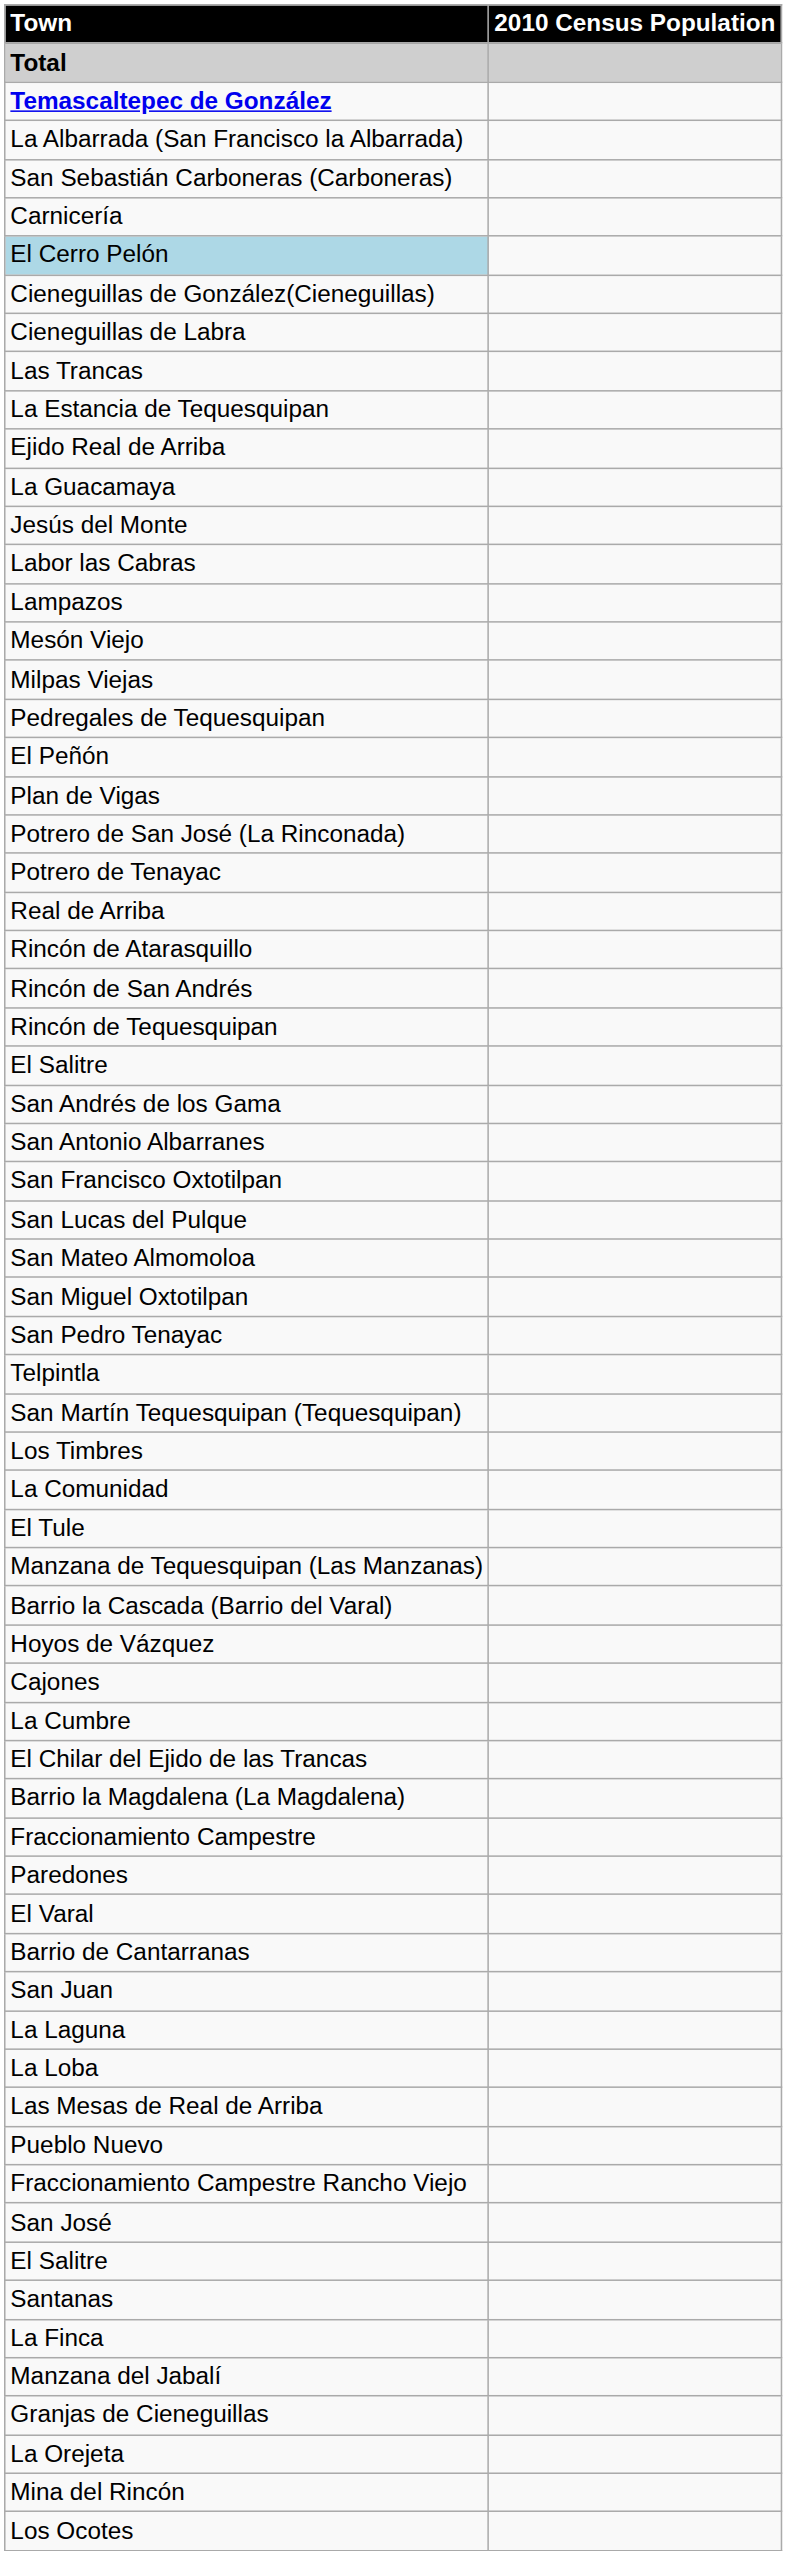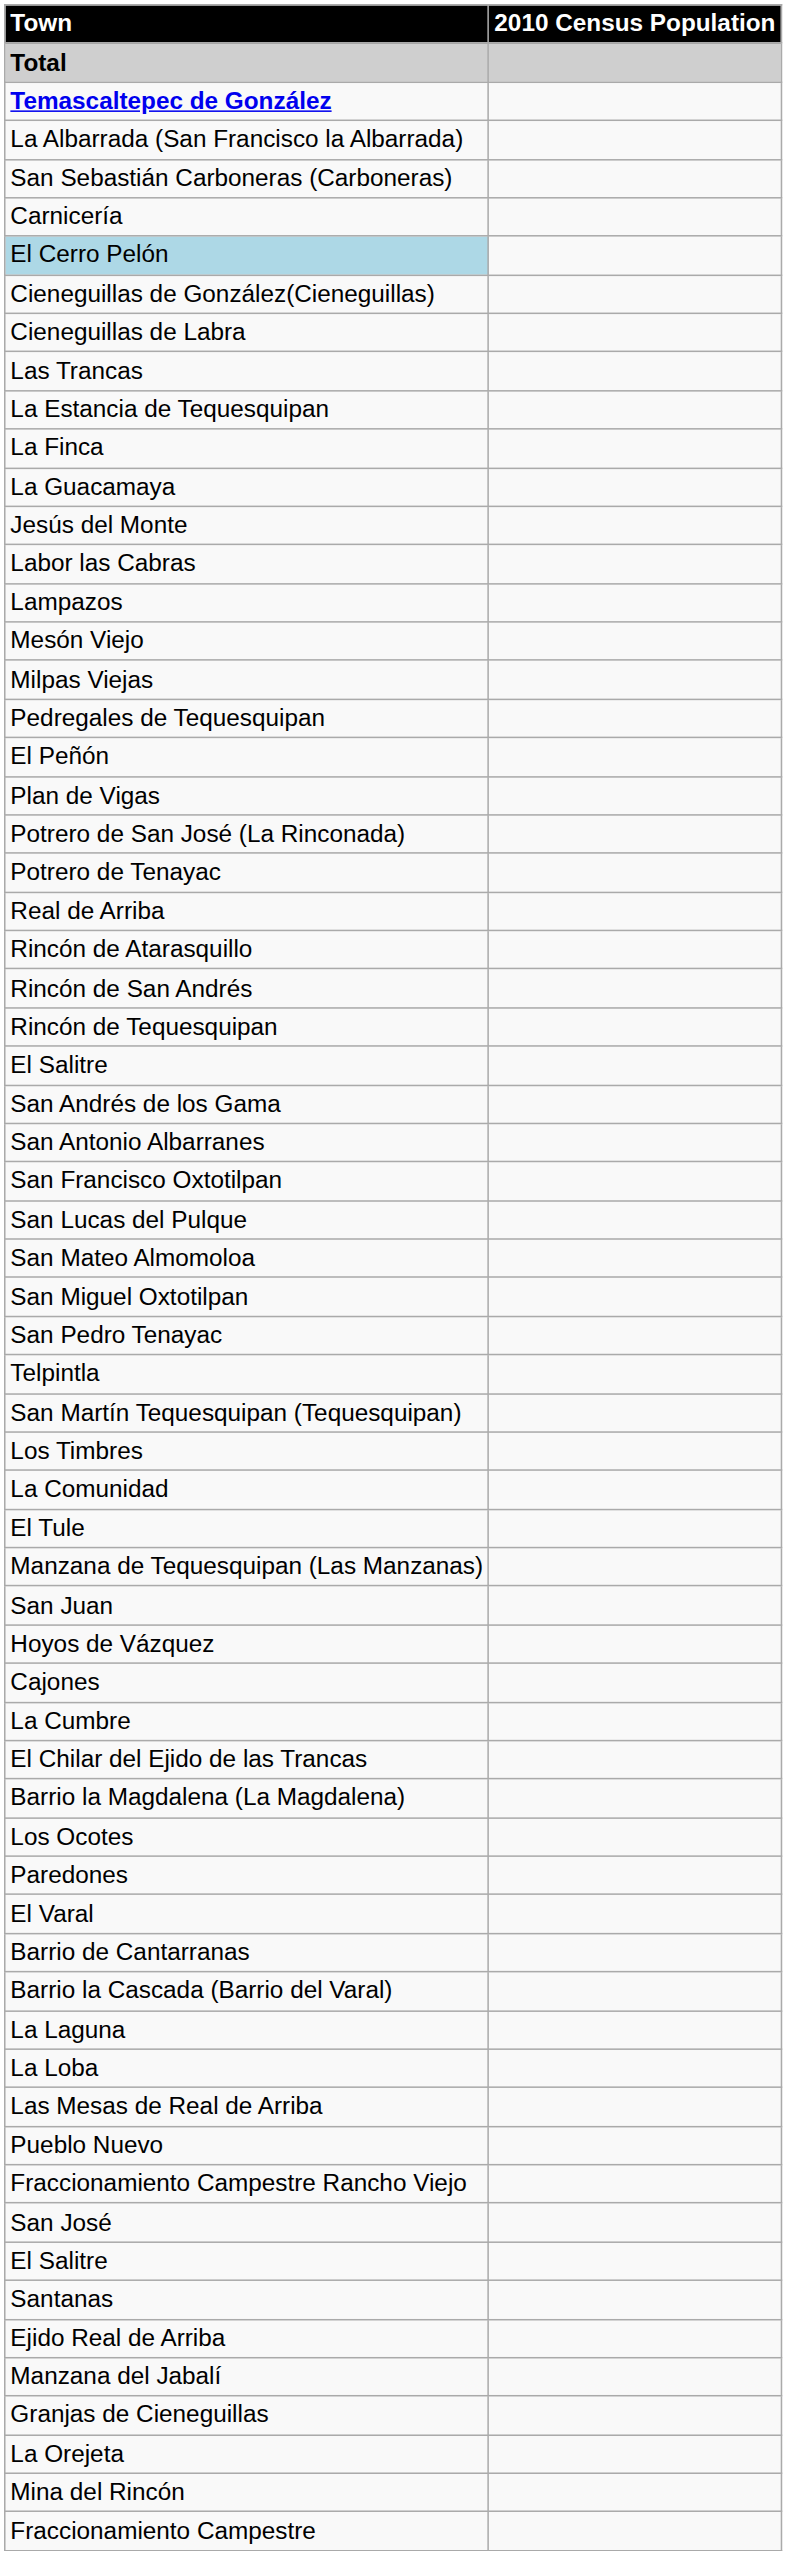row 12 | Town: Ejido Real de Arriba -> La Finca
row 42 | Town: Barrio la Cascada (Barrio del Varal) -> San Juan
row 48 | Town: Fraccionamiento Campestre -> Los Ocotes
row 52 | Town: San Juan -> Barrio la Cascada (Barrio del Varal)
row 61 | Town: La Finca -> Ejido Real de Arriba
row 66 | Town: Los Ocotes -> Fraccionamiento Campestre
